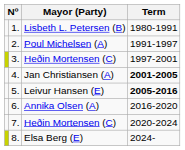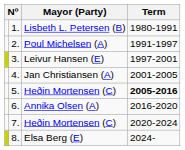3. | Mayor (Party): Heðin Mortensen (C) -> Leivur Hansen (E)
4. | Term: bold -> normal
5. | Mayor (Party): Leivur Hansen (E) -> Heðin Mortensen (C)
